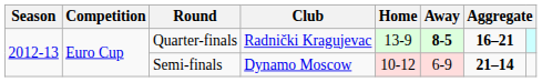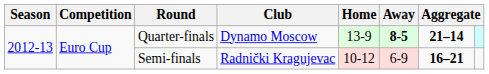Quarter-finals | Club: Radnički Kragujevac -> Dynamo Moscow
Quarter-finals | column 7: 16–21 -> 21–14
Semi-finals | Club: Dynamo Moscow -> Radnički Kragujevac
Semi-finals | column 7: 21–14 -> 16–21
